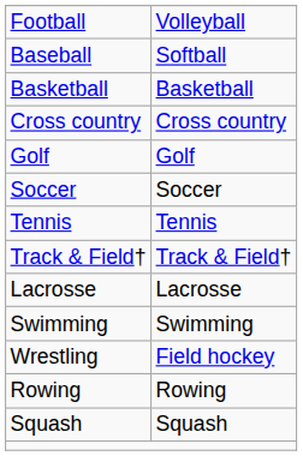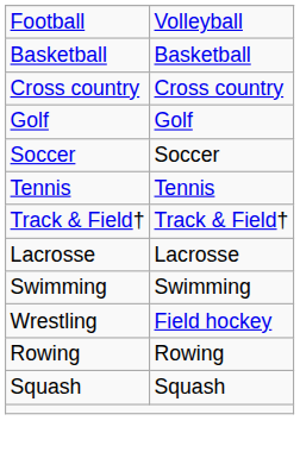- row: Baseball | Softball
